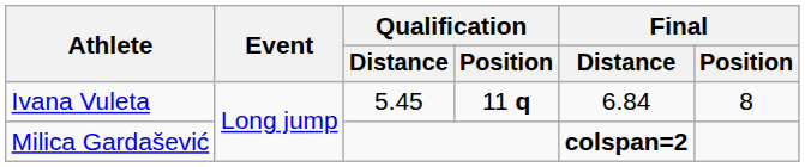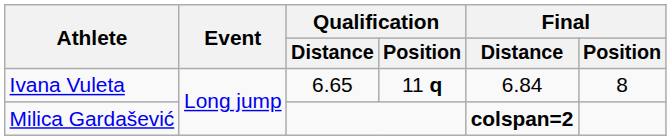Ivana Vuleta | Qualification / Distance: 5.45 -> 6.65
